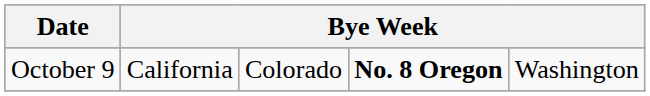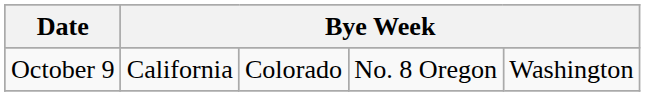October 9 | column 4: bold -> normal
